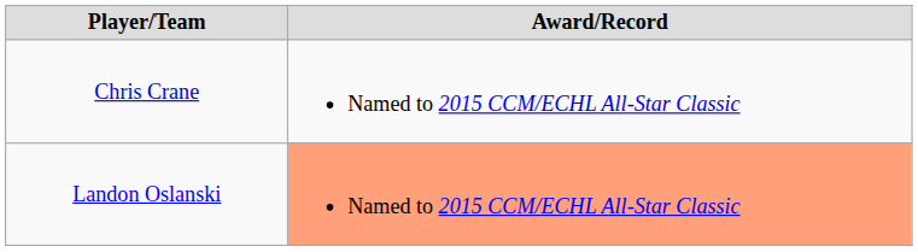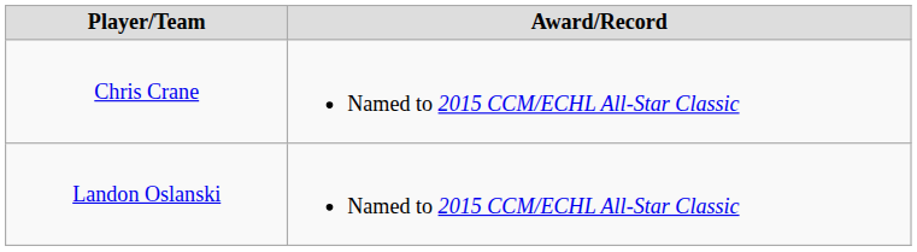row 3 | Award/Record: lightsalmon background -> no background
